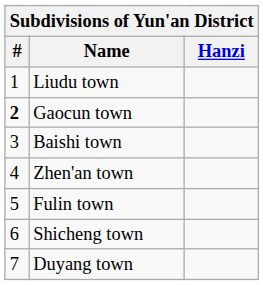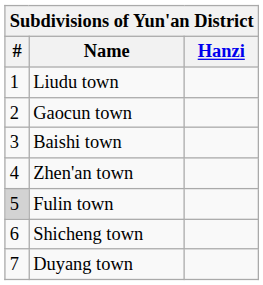Gaocun town | #: bold -> normal
Fulin town | #: no background -> lightgrey background
